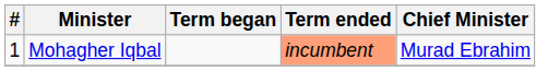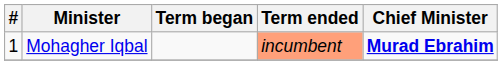Mohagher Iqbal | Chief Minister: normal -> bold
